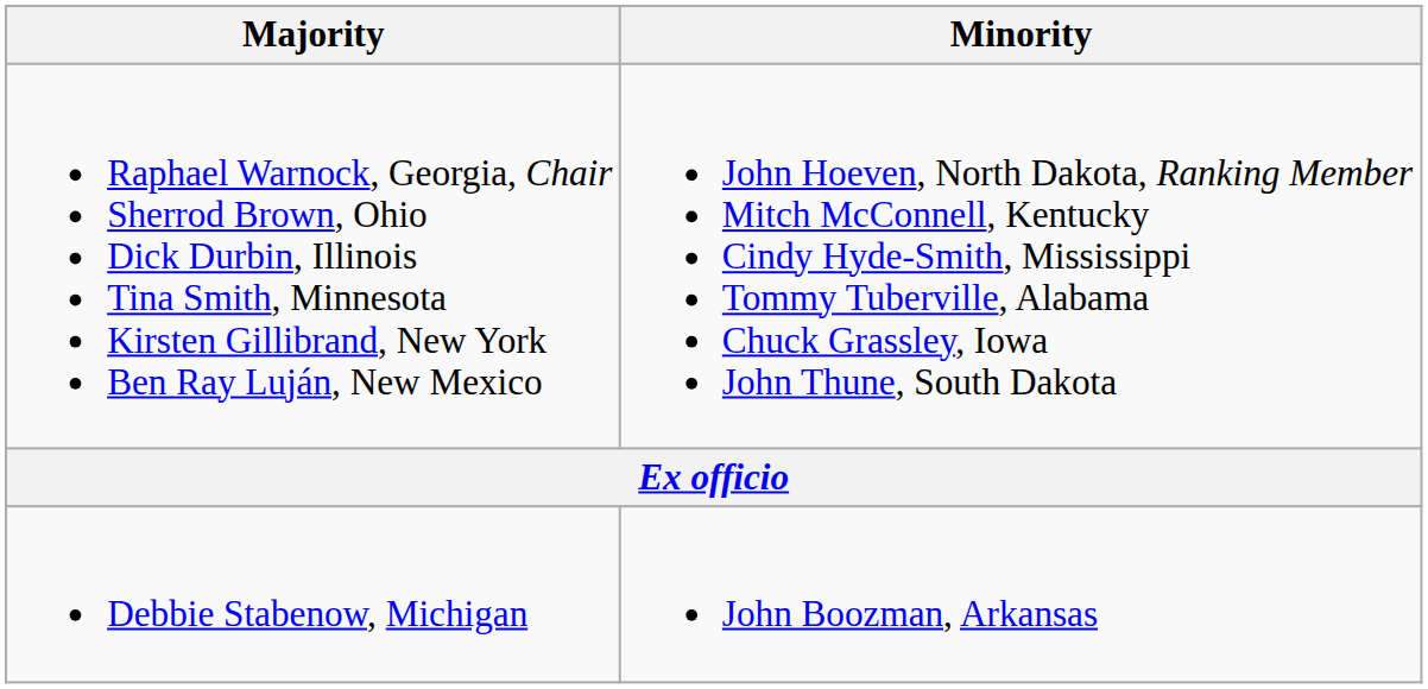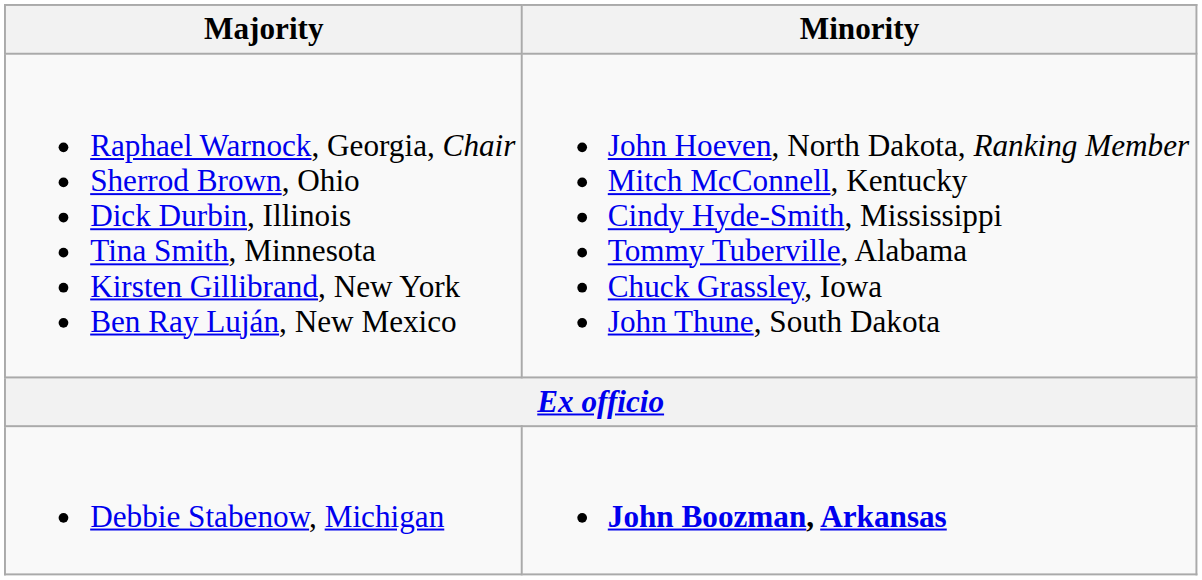Debbie Stabenow, Michigan | Minority: normal -> bold
